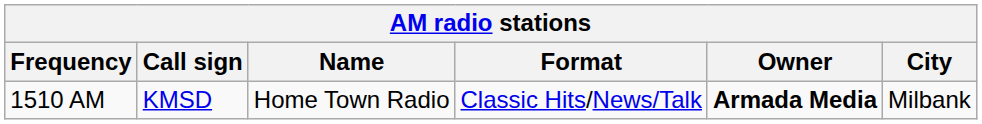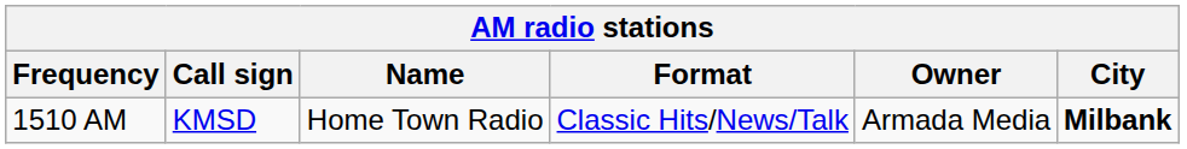1510 AM | Owner: bold -> normal
1510 AM | City: normal -> bold
